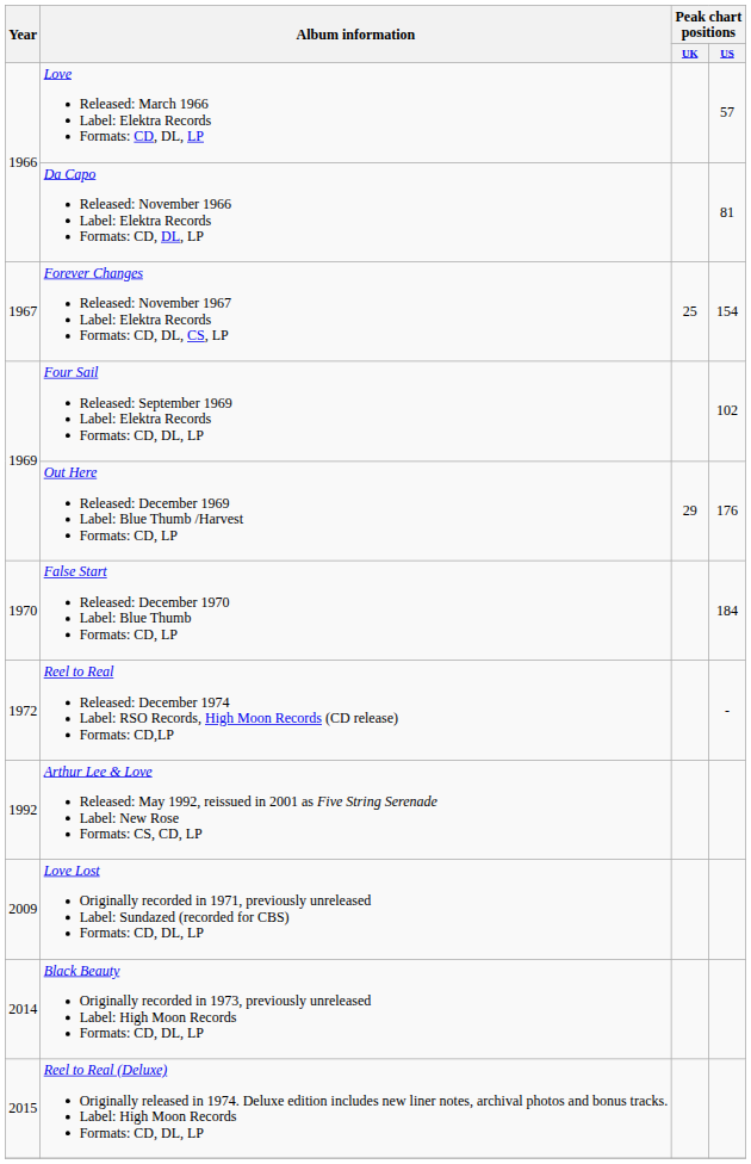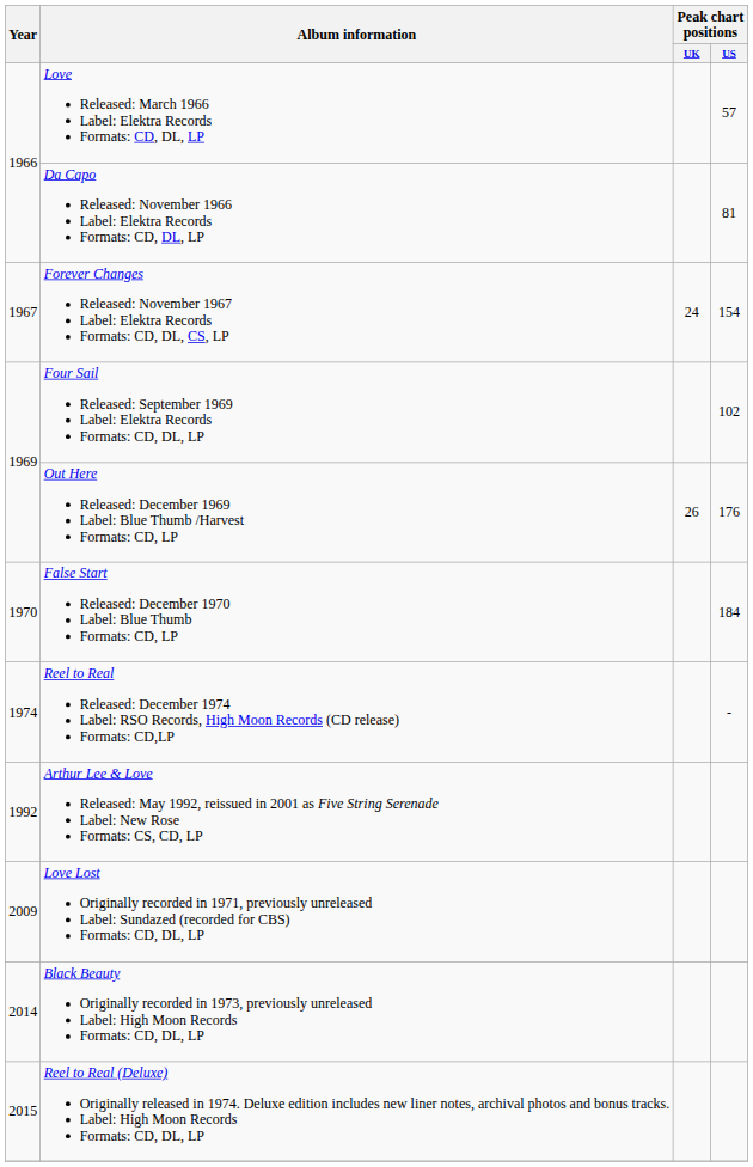row 5 | Peak chart positions / UK: 25 -> 24
row 7 | Peak chart positions / UK: 29 -> 26
row 9 | Year: 1972 -> 1974
